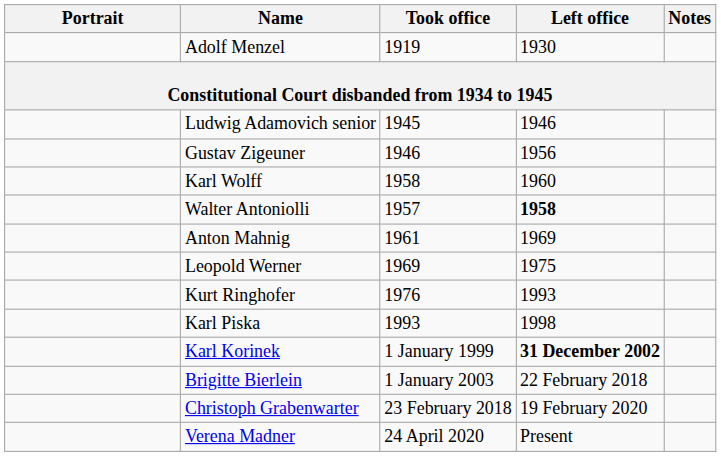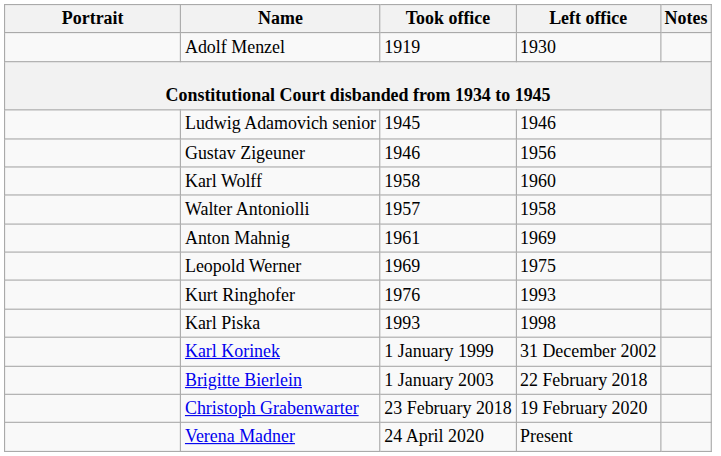Walter Antoniolli | Left office: bold -> normal
Karl Korinek | Left office: bold -> normal
